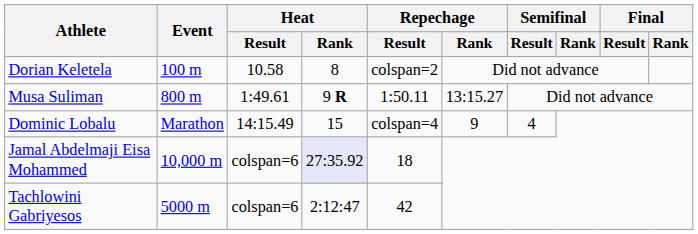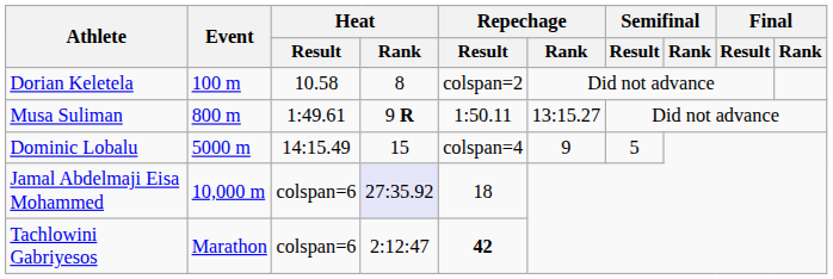Dominic Lobalu | Event: Marathon -> 5000 m
Dominic Lobalu | Semifinal / Result: 4 -> 5
Tachlowini Gabriyesos | Event: 5000 m -> Marathon
Tachlowini Gabriyesos | Repechage / Result: normal -> bold
